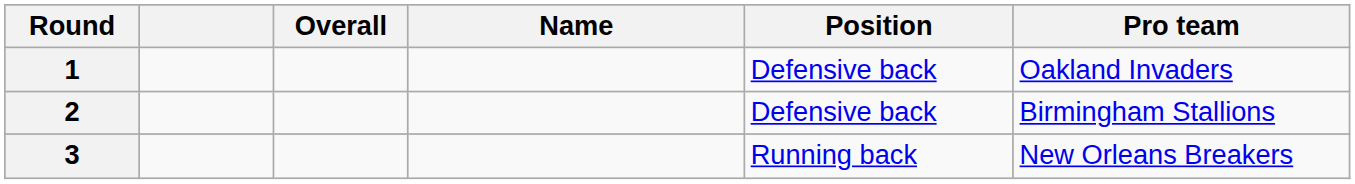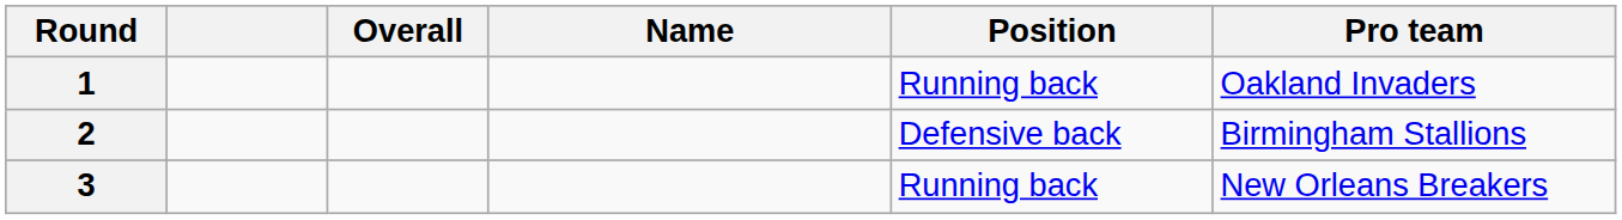1 | Position: Defensive back -> Running back
